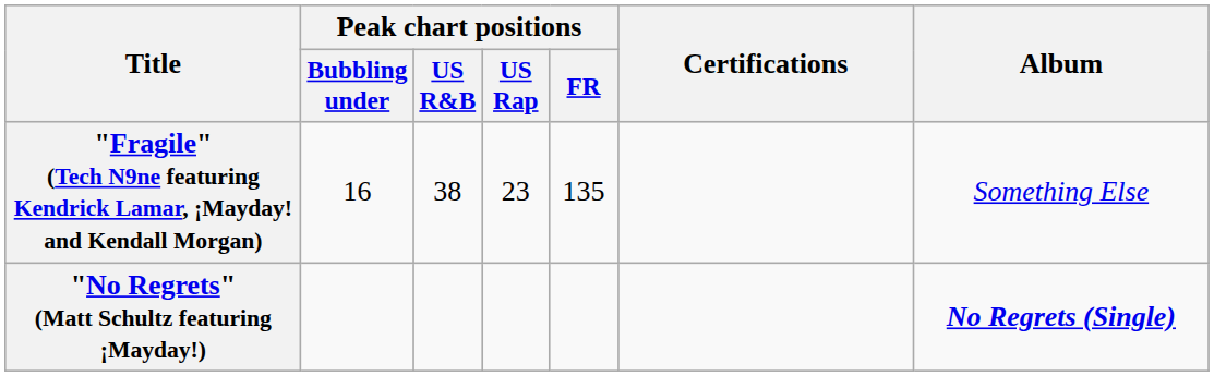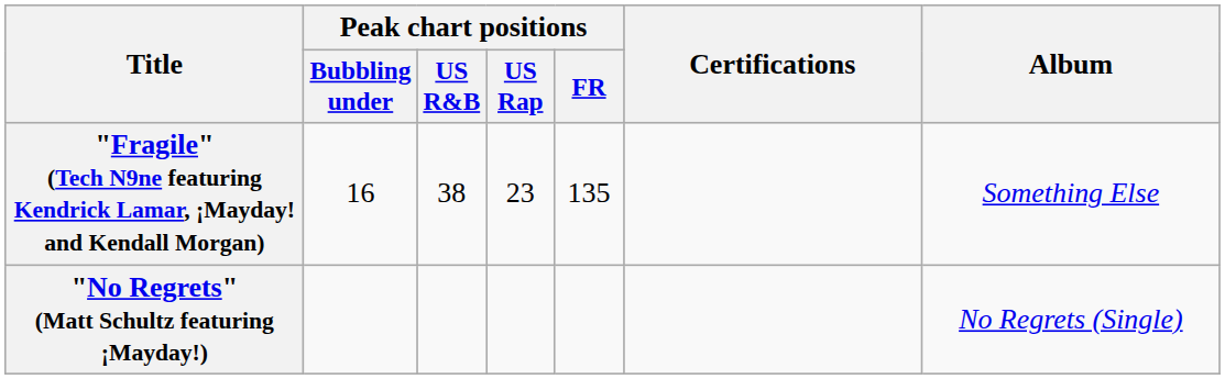"No Regrets" (Matt Schultz featuring ¡Mayday!) | Album: bold -> normal
